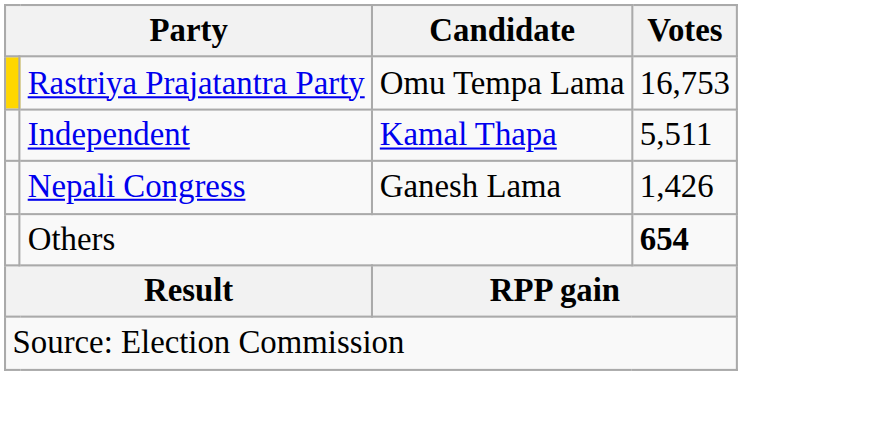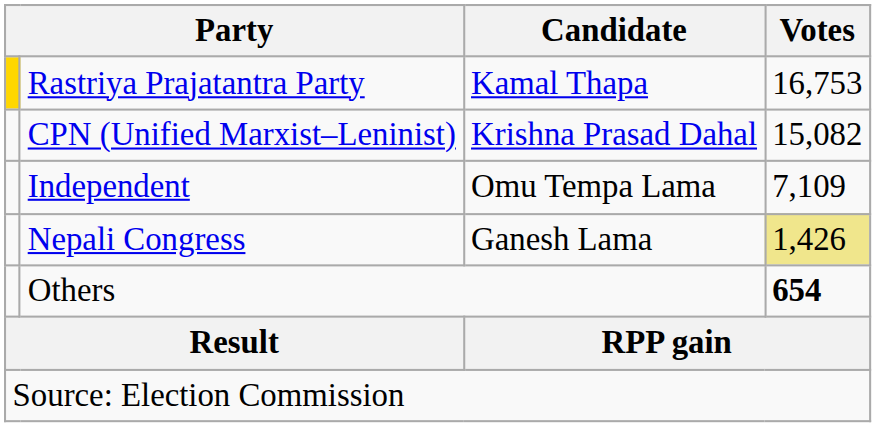Rastriya Prajatantra Party | Candidate: Omu Tempa Lama -> Kamal Thapa
+ row: CPN (Unified Marxist–Leninist) | Krishna Prasad Dahal | 15,082
Independent | Candidate: Kamal Thapa -> Omu Tempa Lama
Independent | Votes: 5,511 -> 7,109
Nepali Congress | Votes: no background -> khaki background
